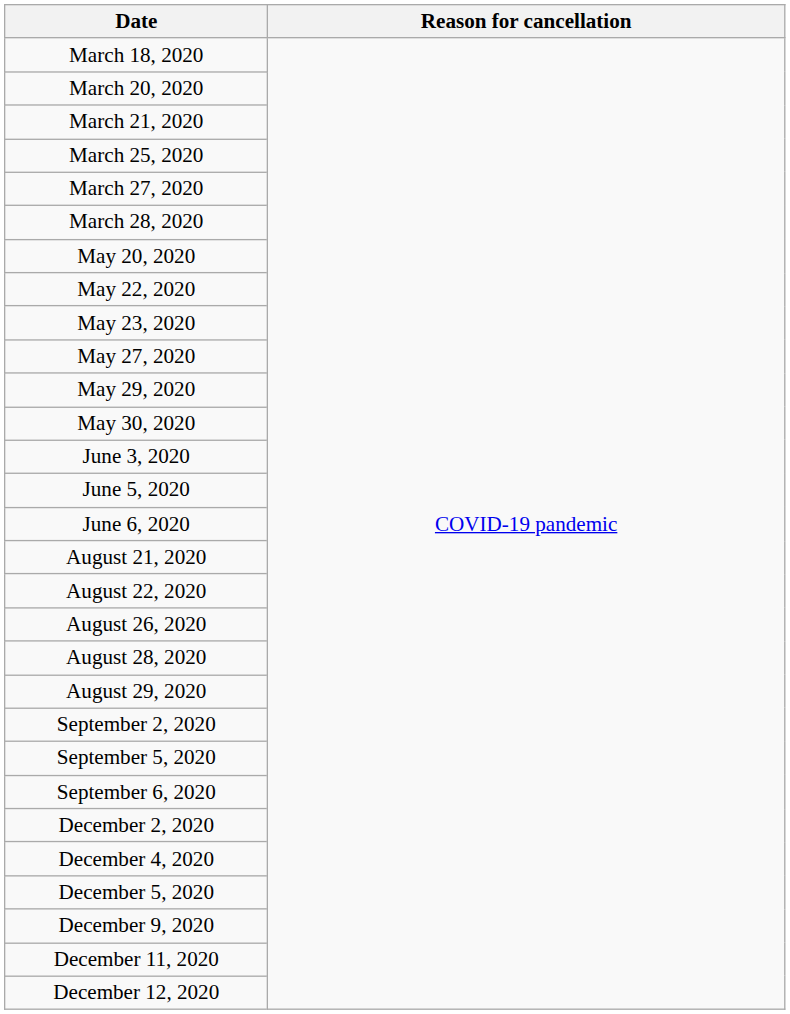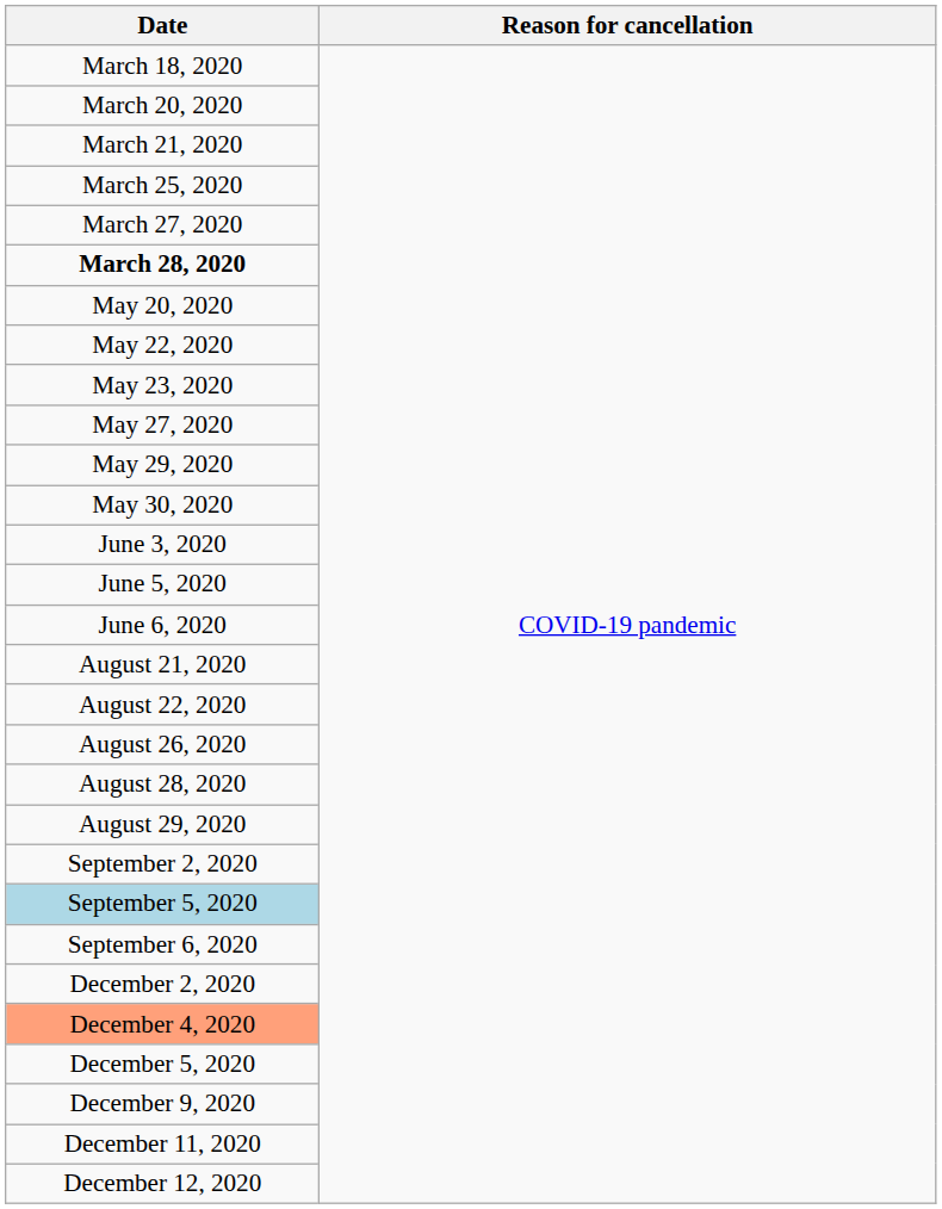March 28, 2020 | Date: normal -> bold
September 5, 2020 | Date: no background -> lightblue background
December 4, 2020 | Date: no background -> lightsalmon background
